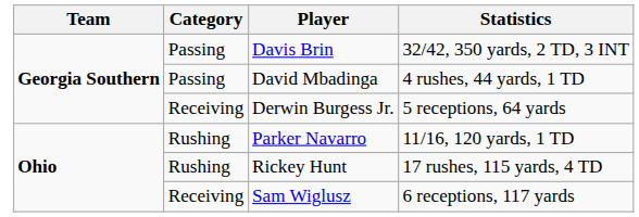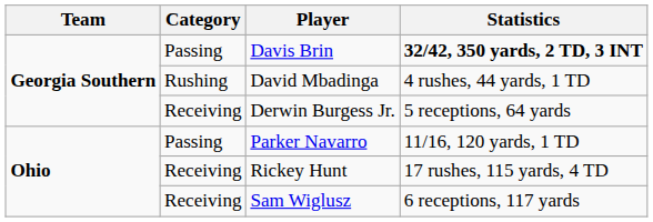Davis Brin | Statistics: normal -> bold
David Mbadinga | Category: Passing -> Rushing
Parker Navarro | Category: Rushing -> Passing
Rickey Hunt | Category: Rushing -> Receiving
